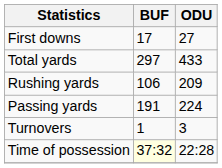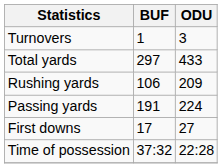rows swapped: First downs <-> Turnovers
Time of possession | BUF: lightyellow background -> no background
